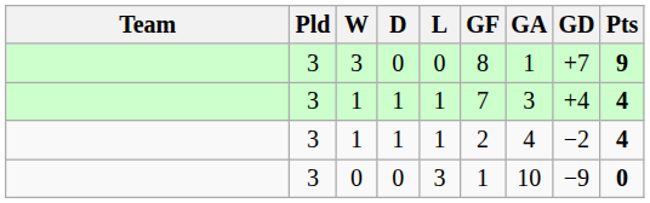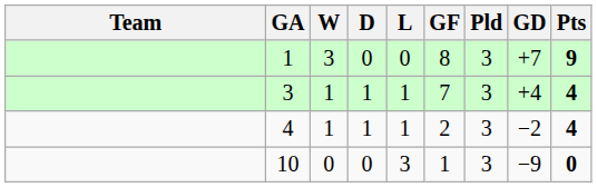columns swapped: Pld <-> GA
